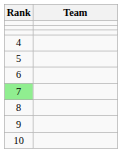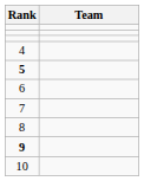row 6 | Rank: normal -> bold
row 8 | Rank: lightgreen background -> no background
row 10 | Rank: normal -> bold
